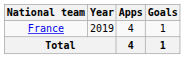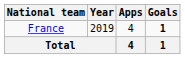France | Goals: normal -> bold
